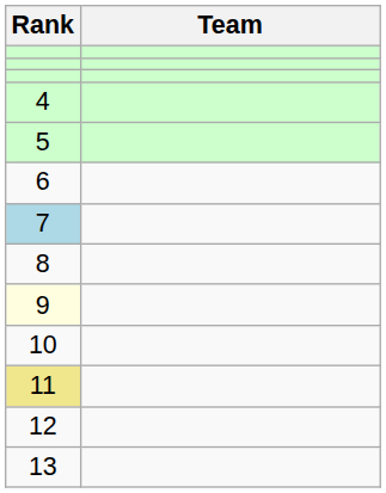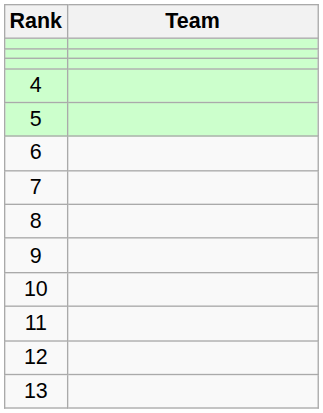row 8 | Rank: lightblue background -> no background
row 10 | Rank: lightyellow background -> no background
row 12 | Rank: khaki background -> no background
